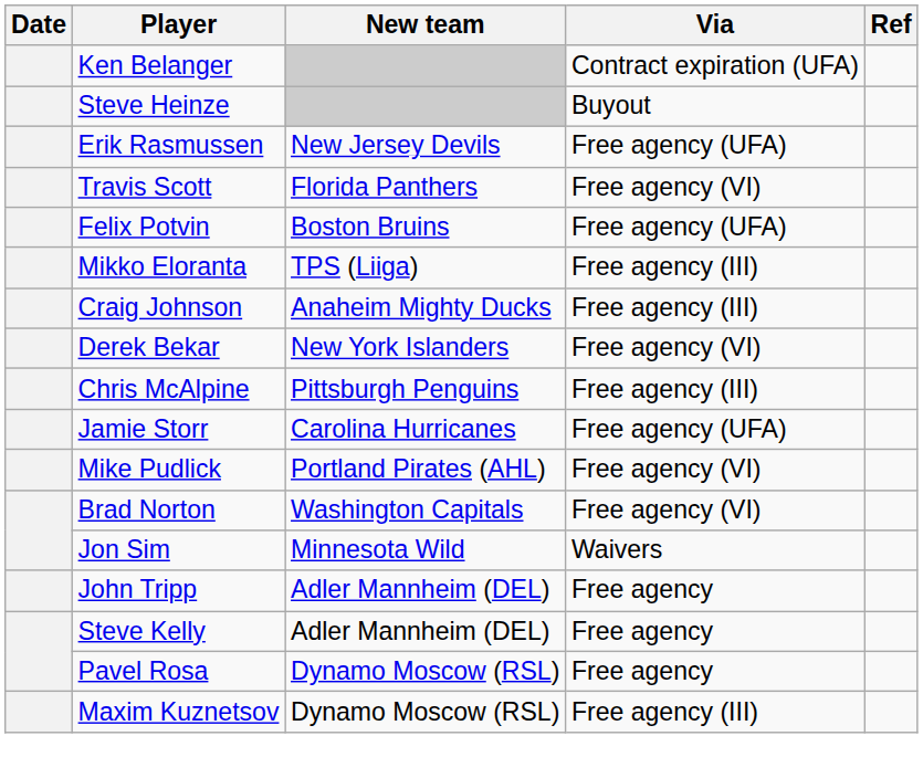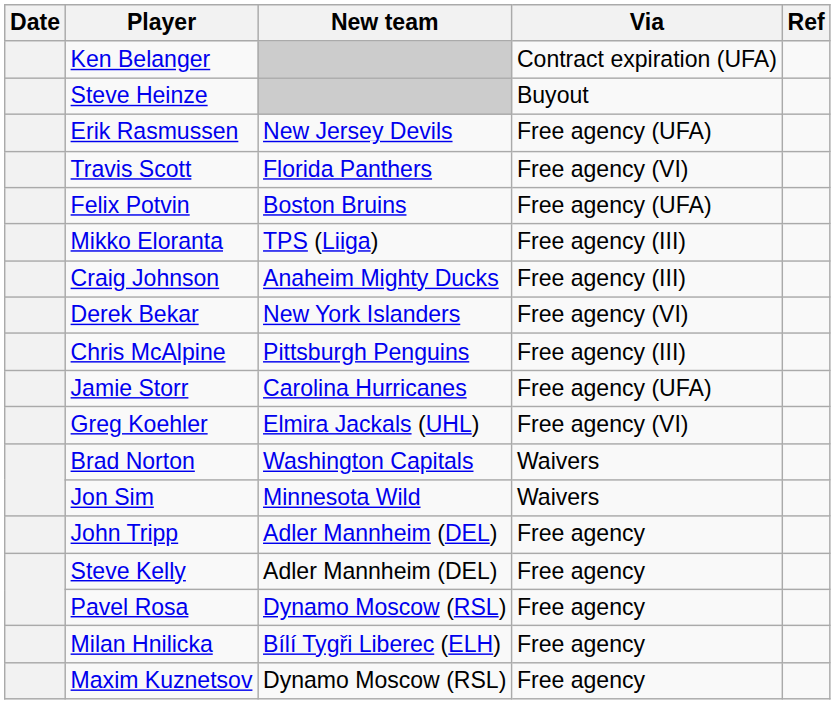- row: Mike Pudlick | Portland Pirates (AHL) | Free agency (VI)
+ row: Greg Koehler | Elmira Jackals (UHL) | Free agency (VI)
Brad Norton | Via: Free agency (VI) -> Waivers
+ row: Milan Hnilicka | Bílí Tygři Liberec (ELH) | Free agency
Maxim Kuznetsov | Via: Free agency (III) -> Free agency
